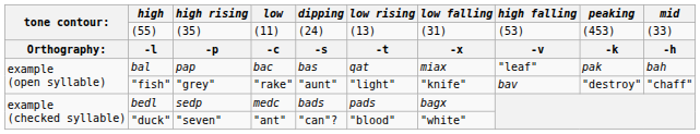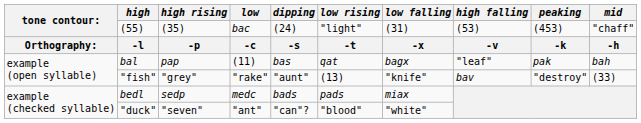(55) | low: (11) -> bac
(55) | low rising: (13) -> "light"
(55) | mid: (33) -> "chaff"
bal | low: bac -> (11)
bal | low falling: miax -> bagx
"fish" | low rising: "light" -> (13)
"fish" | mid: "chaff" -> (33)
bedl | low falling: bagx -> miax
